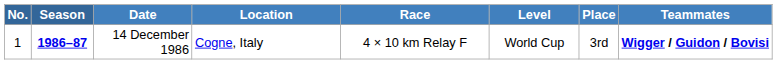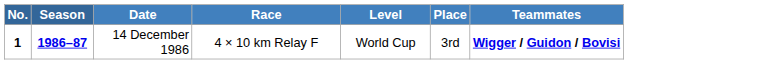- column: Location | Cogne, Italy
14 December 1986 | No.: normal -> bold
